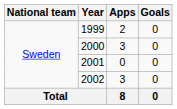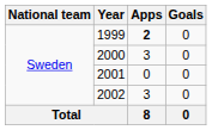1999 | Apps: normal -> bold
